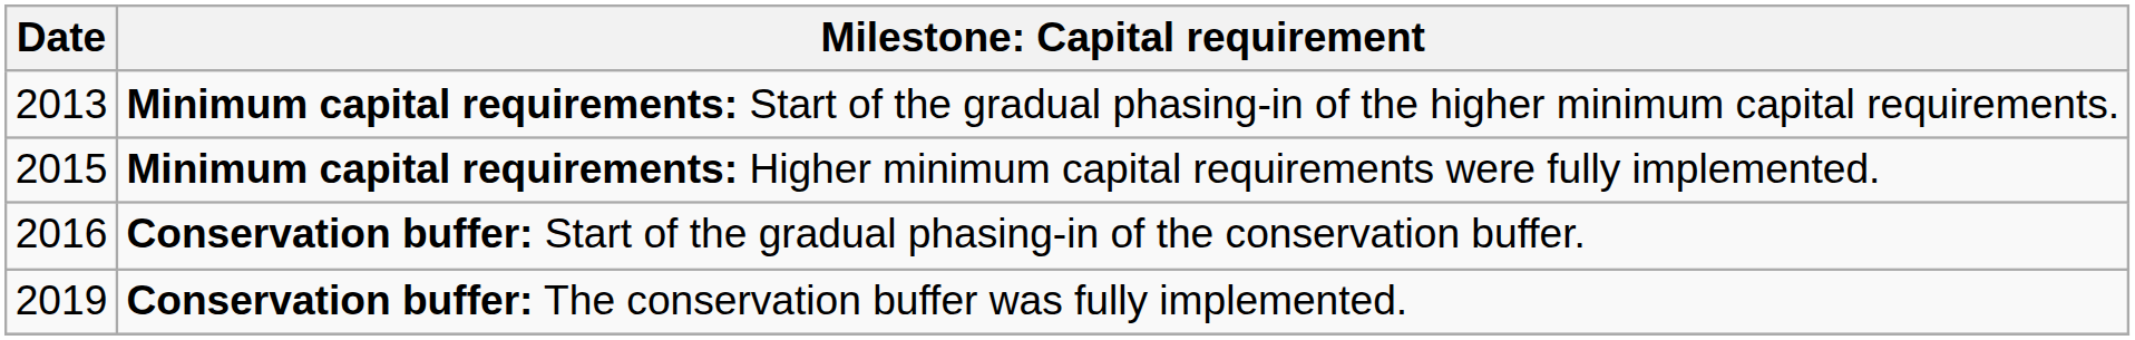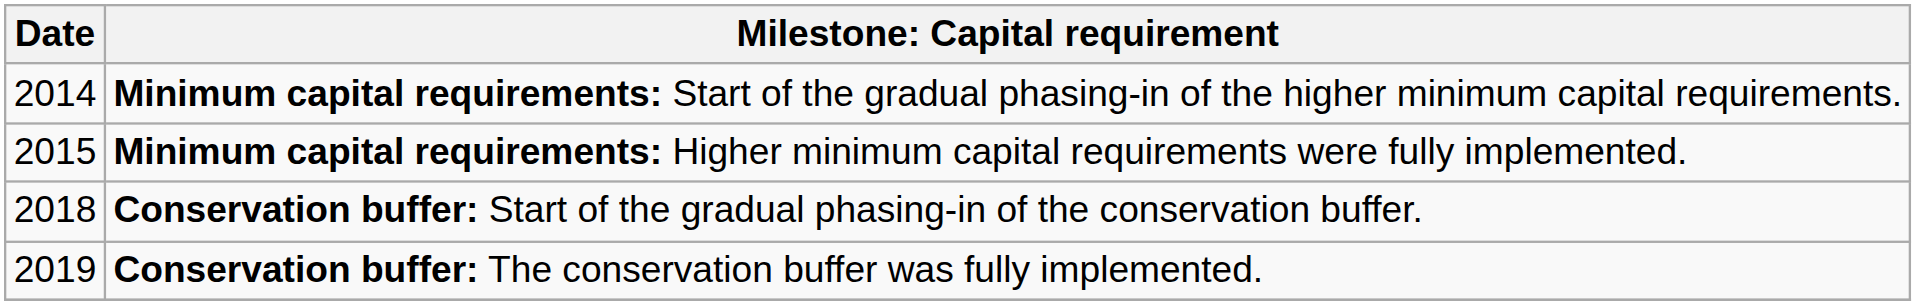row 2 | Date: 2013 -> 2014
row 4 | Date: 2016 -> 2018
